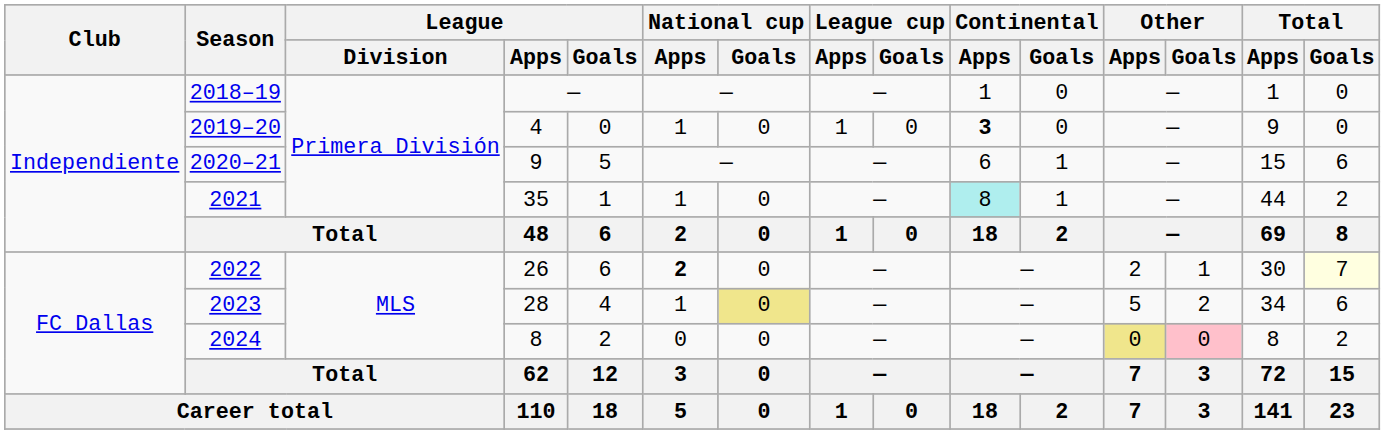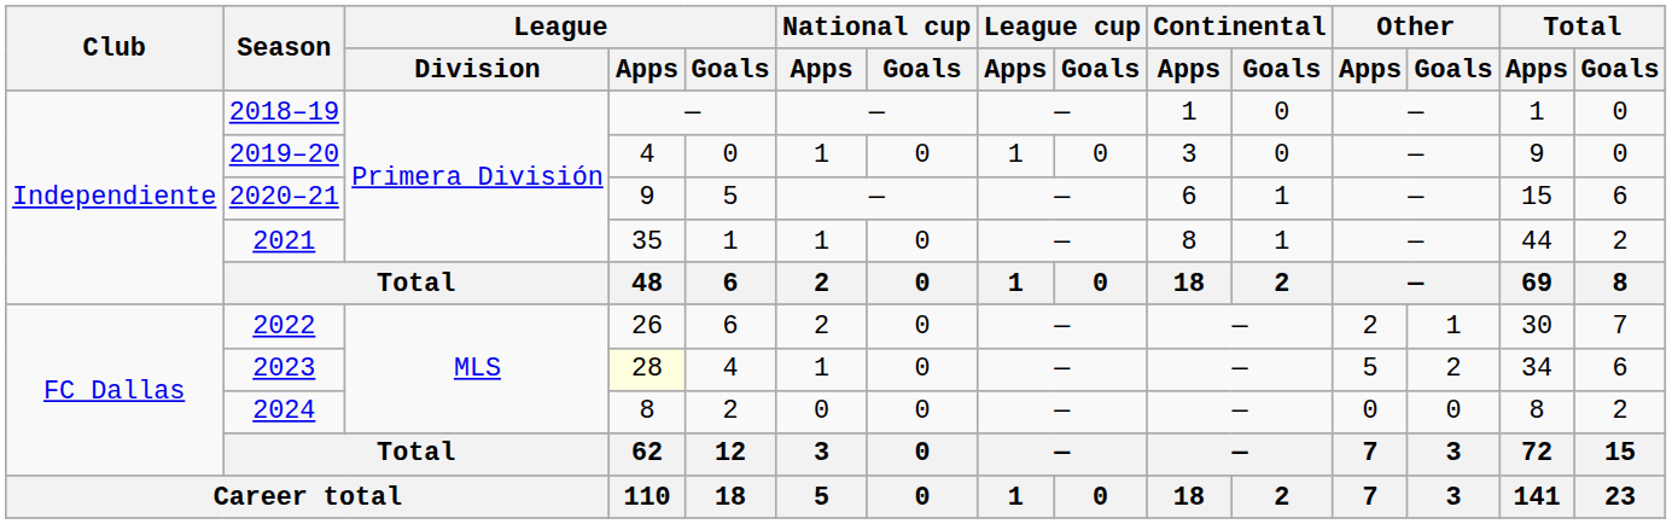2019–20 | Continental / Apps: bold -> normal
2021 | Continental / Apps: paleturquoise background -> no background
2022 | National cup / Apps: bold -> normal
2022 | Total / Goals: lightyellow background -> no background
2023 | League / Apps: no background -> lightyellow background
2023 | National cup / Goals: khaki background -> no background
2024 | Other / Apps: khaki background -> no background
2024 | Other / Goals: pink background -> no background
